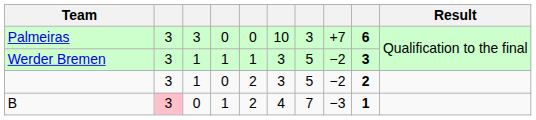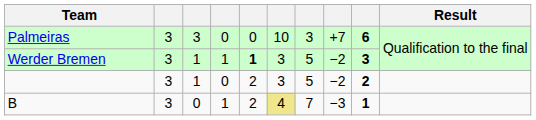Werder Bremen | column 5: normal -> bold
B | column 2: pink background -> no background
B | column 6: no background -> khaki background
